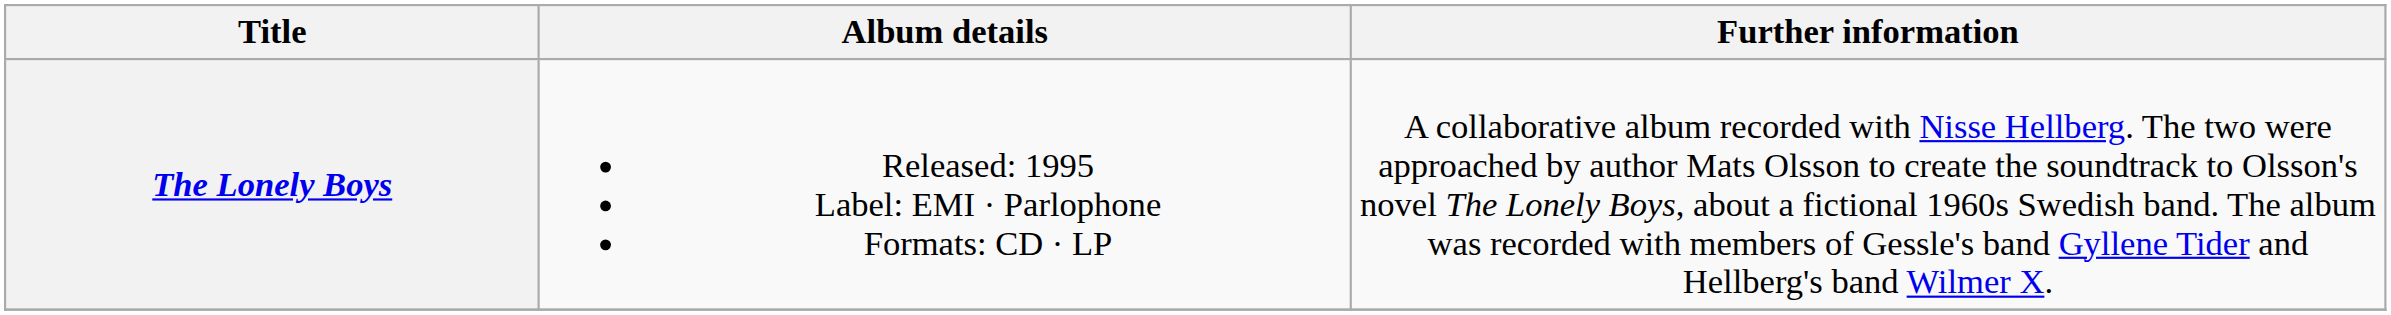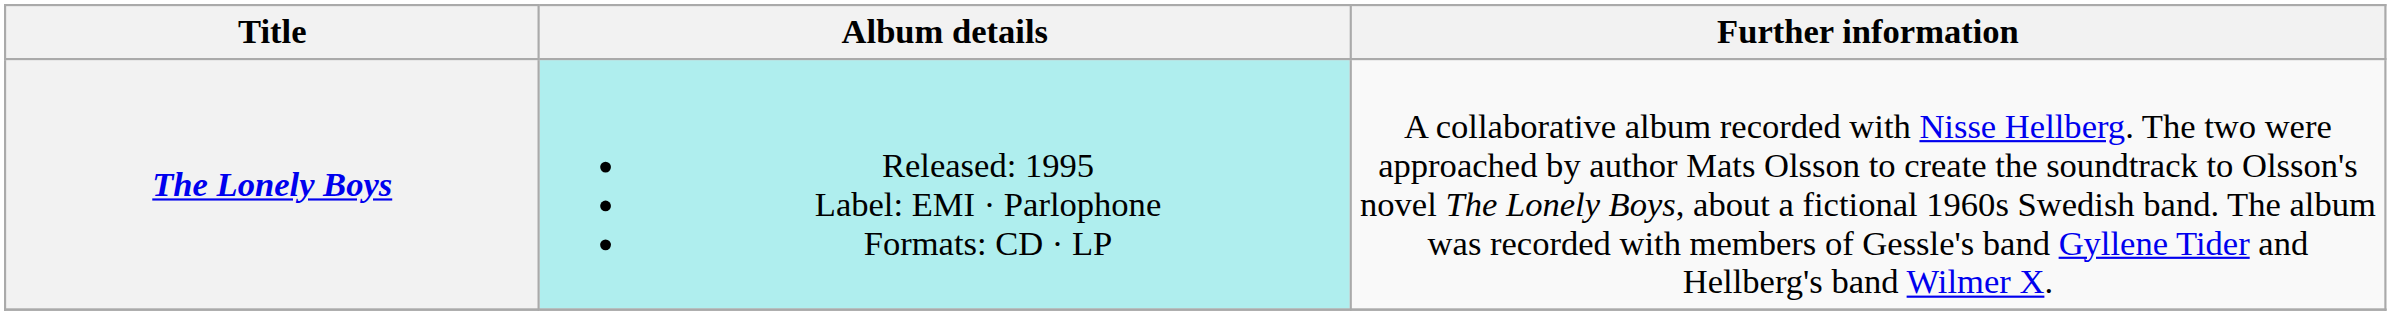The Lonely Boys | Album details: no background -> paleturquoise background
